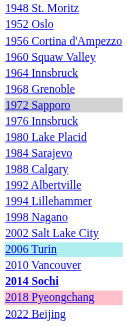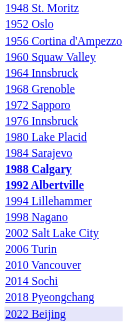1972 Sapporo | column 1: lightgrey background -> no background
1988 Calgary | column 1: normal -> bold
1992 Albertville | column 1: normal -> bold
2006 Turin | column 1: paleturquoise background -> no background
2014 Sochi | column 1: bold -> normal
2018 Pyeongchang | column 1: pink background -> no background
2022 Beijing | column 1: no background -> lavender background
